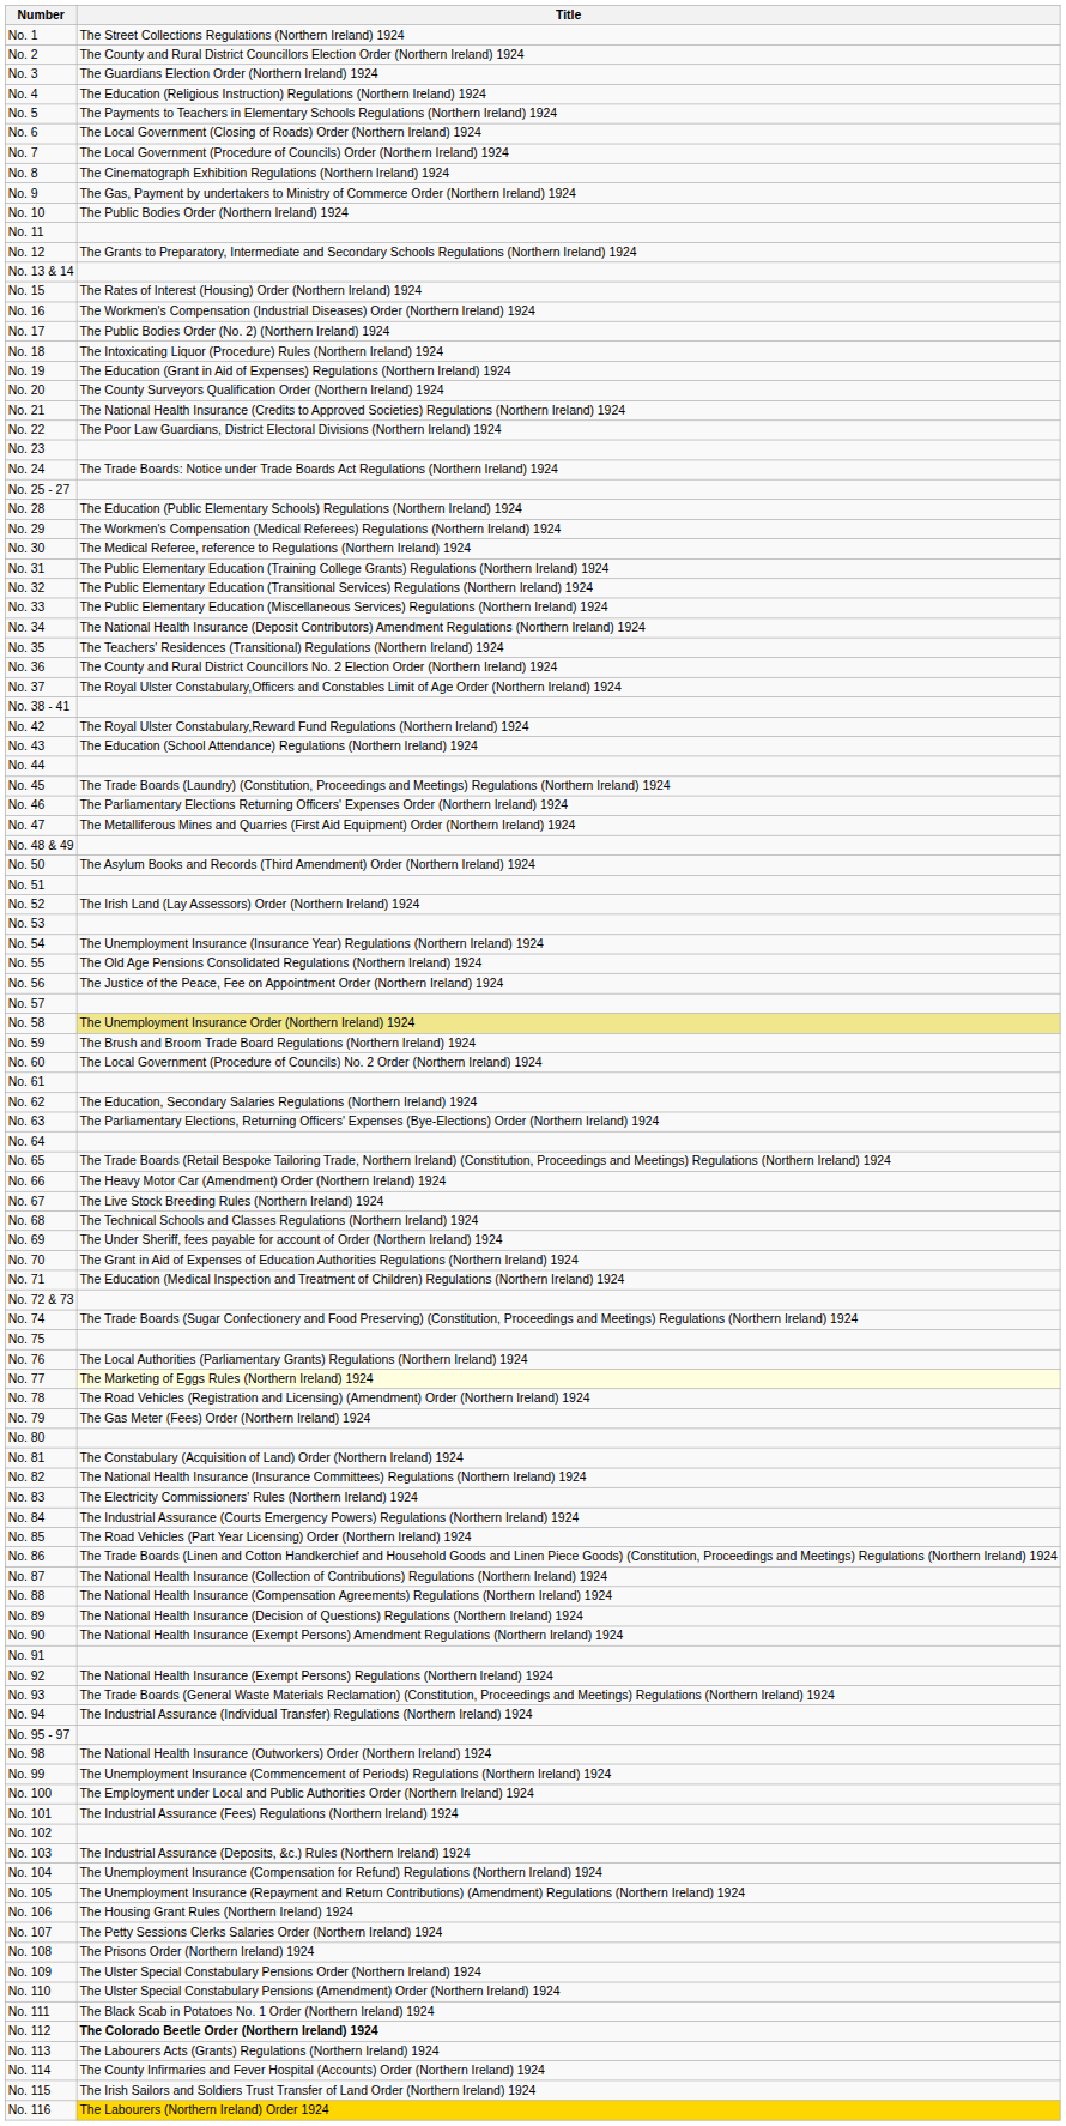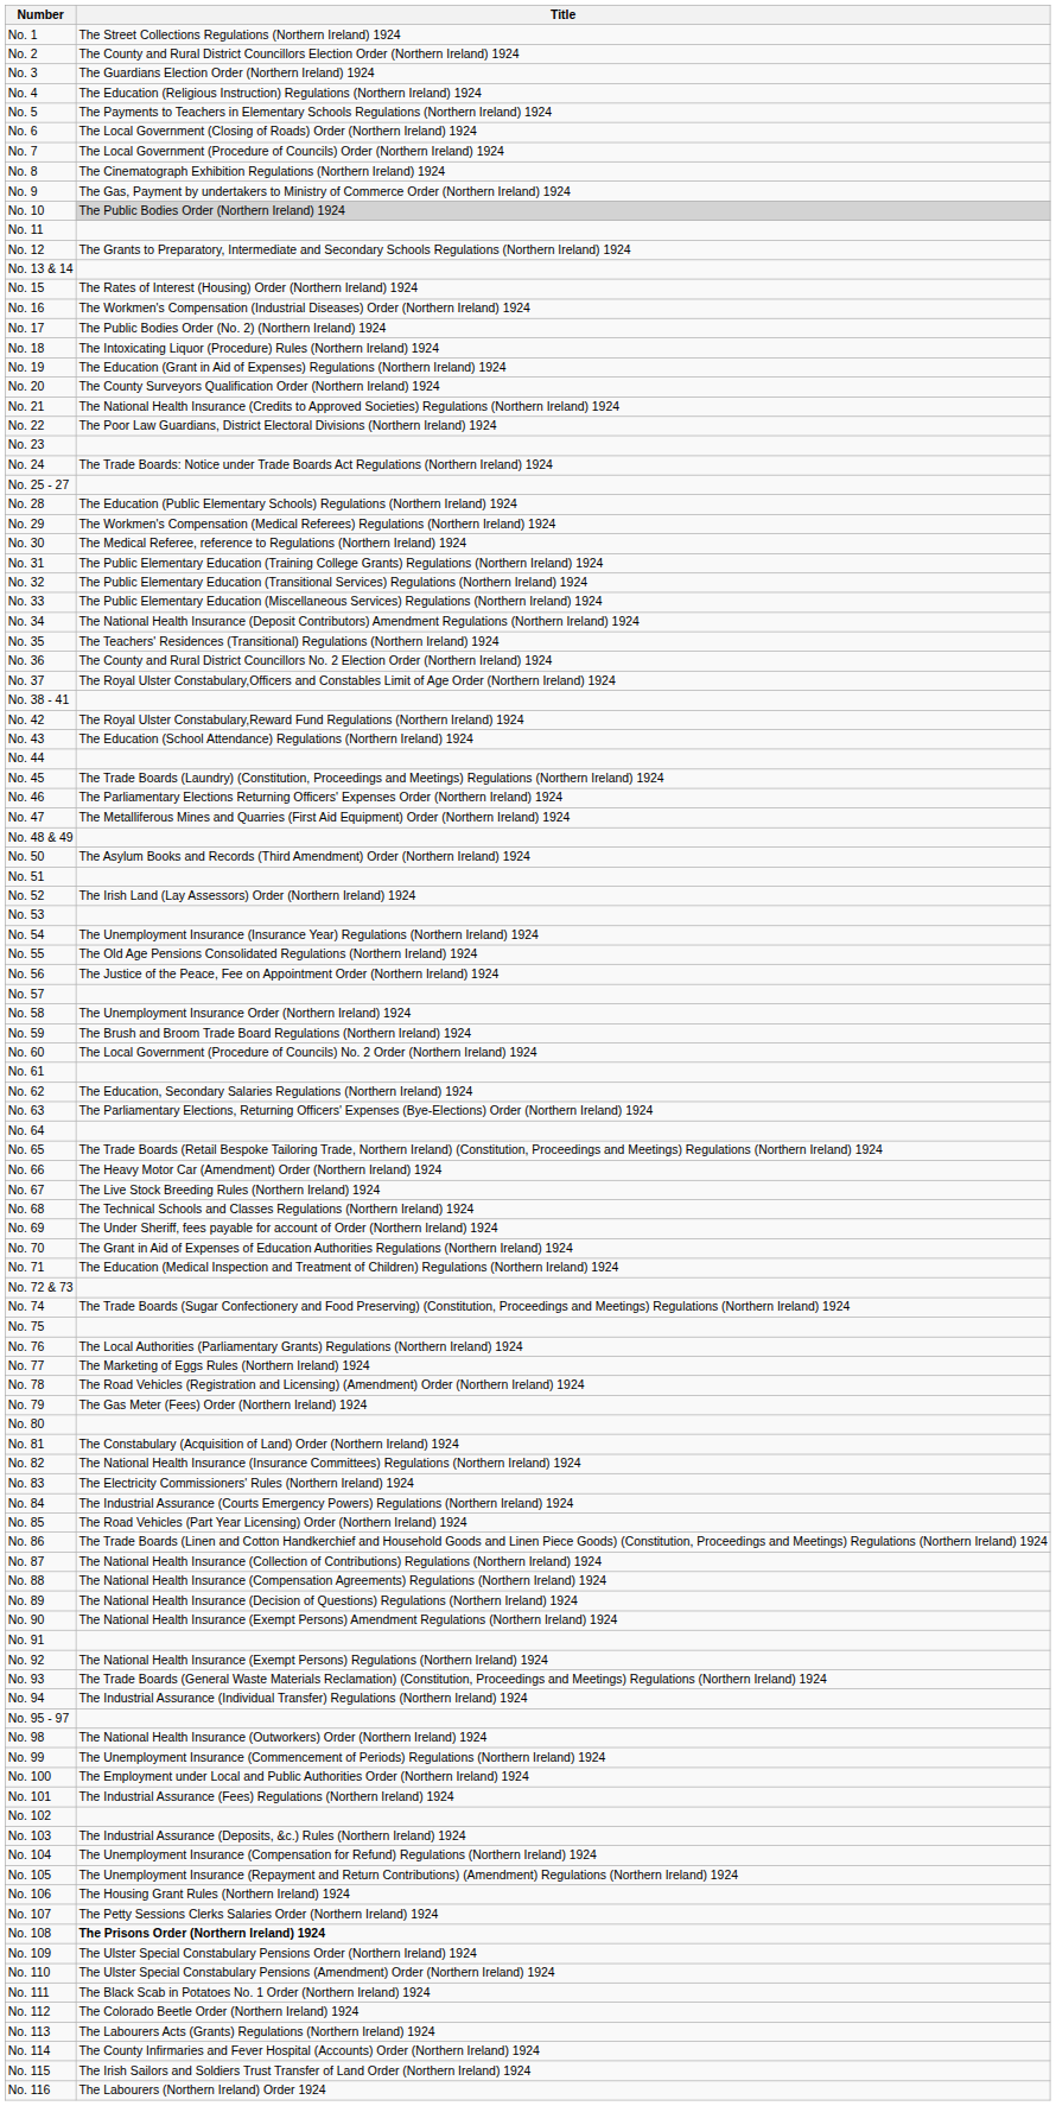No. 10 | Title: no background -> lightgrey background
No. 58 | Title: khaki background -> no background
No. 77 | Title: lightyellow background -> no background
No. 108 | Title: normal -> bold
No. 112 | Title: bold -> normal
No. 116 | Title: gold background -> no background
